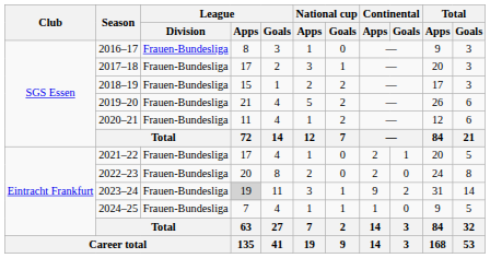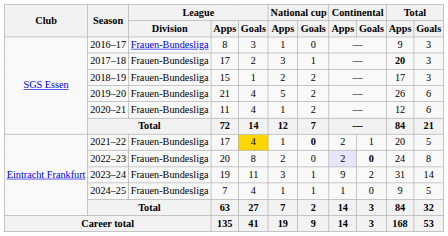2017–18 | Total / Apps: normal -> bold
2021–22 | League / Goals: no background -> gold background
2021–22 | National cup / Goals: normal -> bold
2022–23 | Continental / Apps: no background -> lavender background
2022–23 | Continental / Goals: normal -> bold
2023–24 | League / Apps: lightgrey background -> no background
